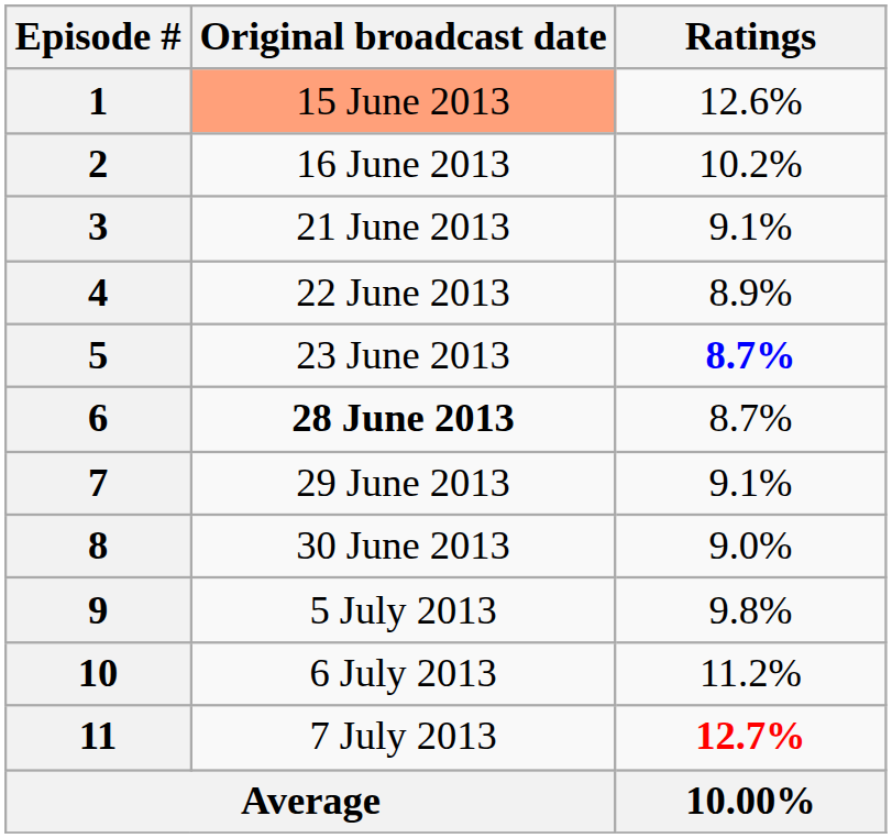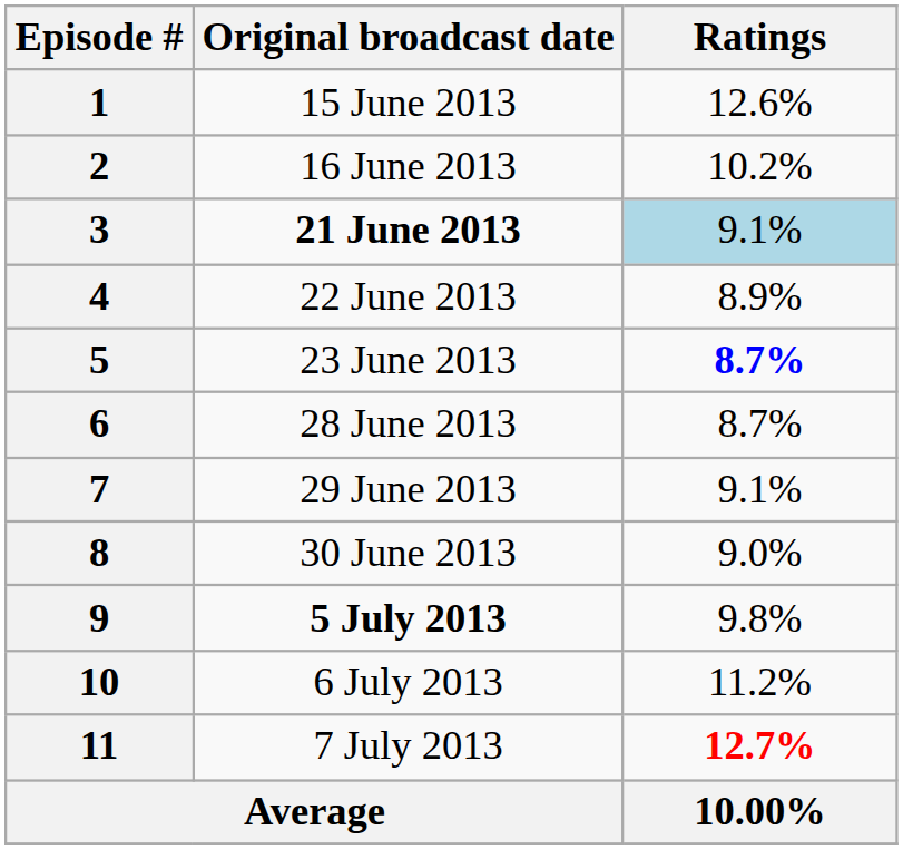1 | Original broadcast date: lightsalmon background -> no background
3 | Original broadcast date: normal -> bold
3 | Ratings: no background -> lightblue background
6 | Original broadcast date: bold -> normal
9 | Original broadcast date: normal -> bold
